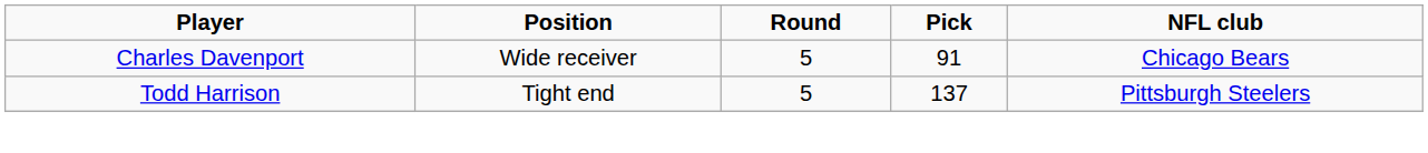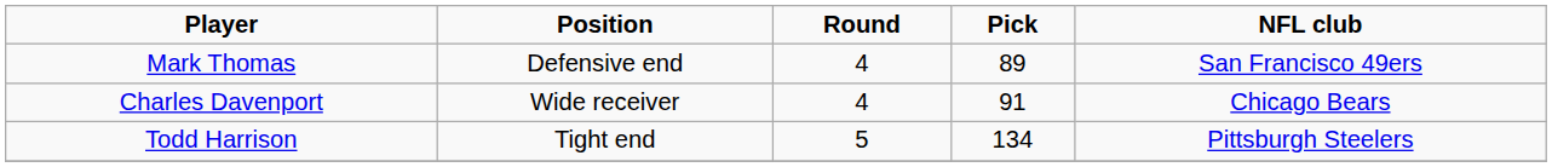+ row: Mark Thomas | Defensive end | 4 | 89 | San Francisco 49ers
Charles Davenport | Round: 5 -> 4
Todd Harrison | Pick: 137 -> 134
